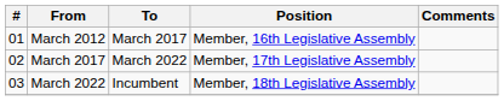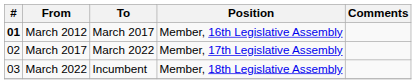March 2012 | #: normal -> bold
